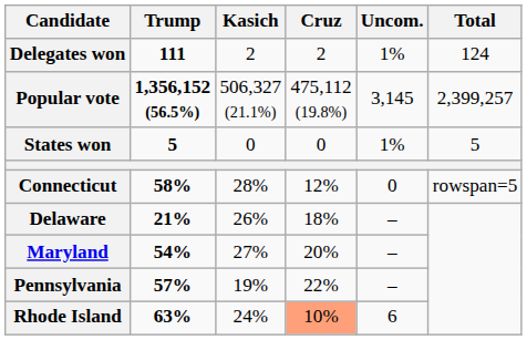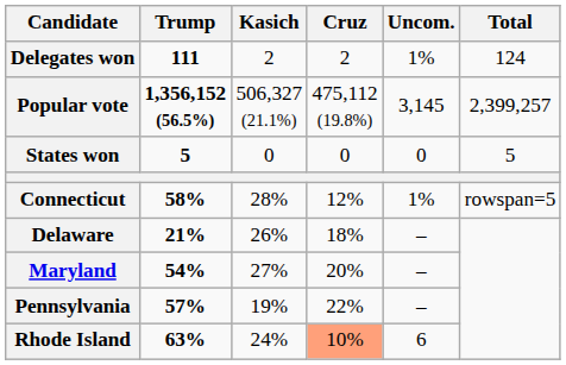States won | Uncom.: 1% -> 0
Connecticut | Uncom.: 0 -> 1%
